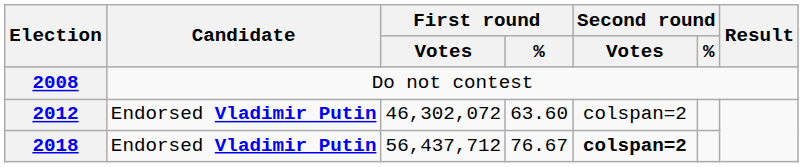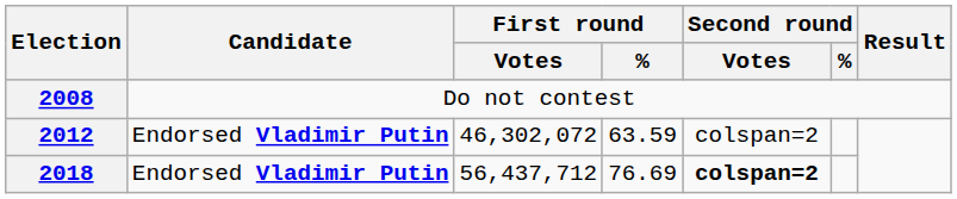2012 | First round / %: 63.60 -> 63.59
2018 | First round / %: 76.67 -> 76.69
